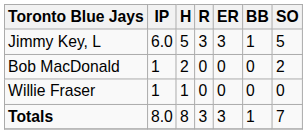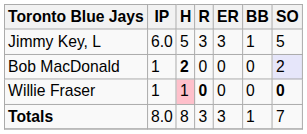Bob MacDonald | H: normal -> bold
Bob MacDonald | SO: no background -> lavender background
Willie Fraser | H: no background -> pink background
Willie Fraser | R: normal -> bold
Willie Fraser | SO: normal -> bold
